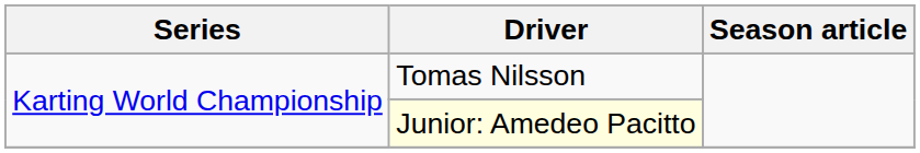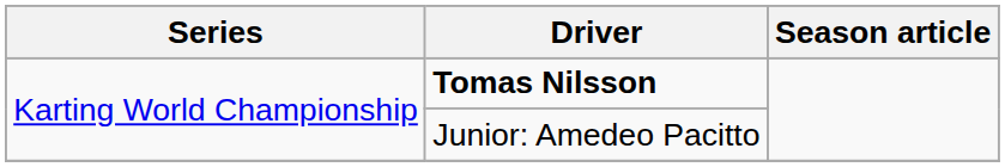Tomas Nilsson | Driver: normal -> bold
Junior: Amedeo Pacitto | Driver: lightyellow background -> no background
